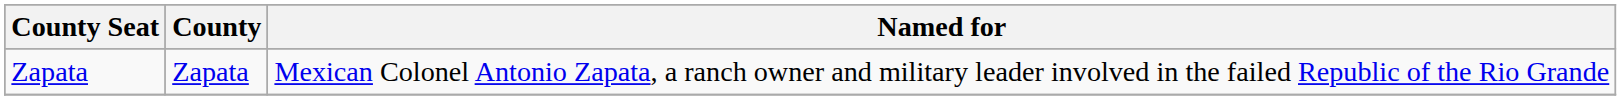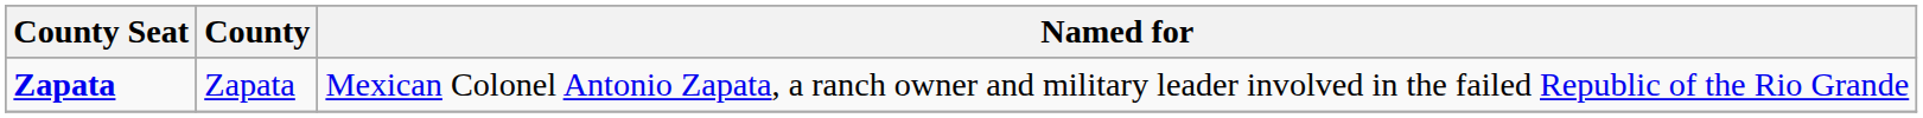row 2 | County Seat: normal -> bold
